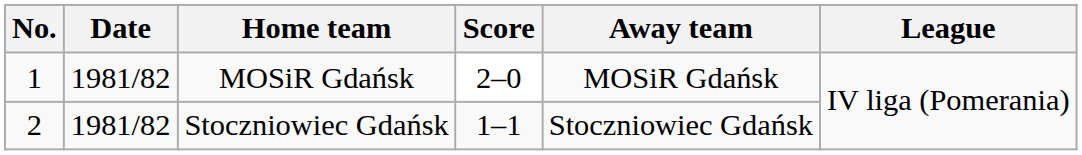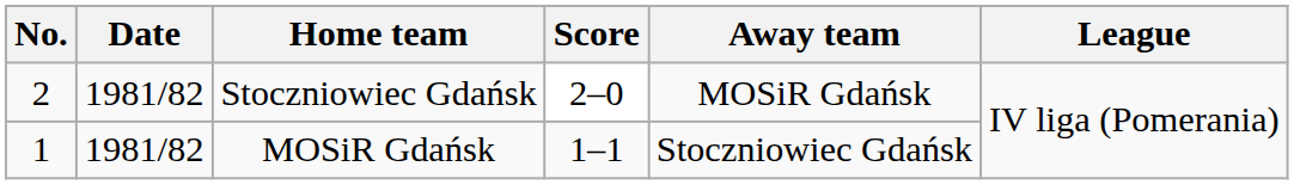row 2 | No.: 1 -> 2
row 2 | Home team: MOSiR Gdańsk -> Stoczniowiec Gdańsk
row 3 | No.: 2 -> 1
row 3 | Home team: Stoczniowiec Gdańsk -> MOSiR Gdańsk
